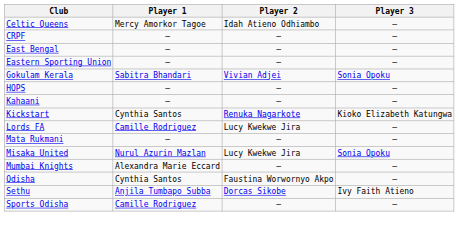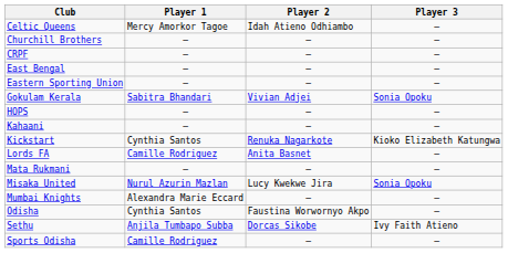+ row: Churchill Brothers | — | — | —
Lords FA | Player 2: Lucy Kwekwe Jira -> Anita Basnet
